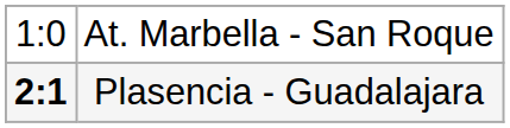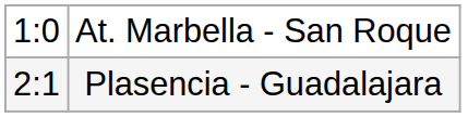Plasencia - Guadalajara | column 1: bold -> normal
